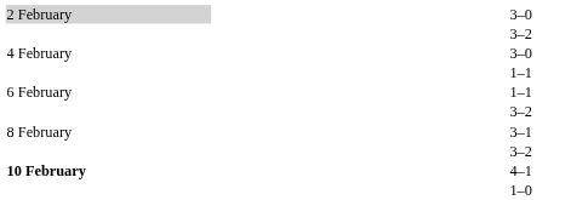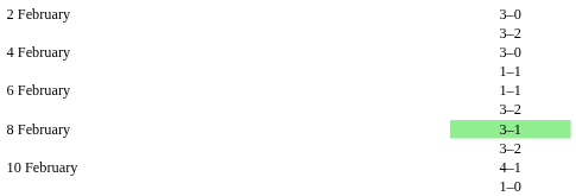2 February | column 1: lightgrey background -> no background
8 February | column 2: no background -> lightgreen background
10 February | column 1: bold -> normal
